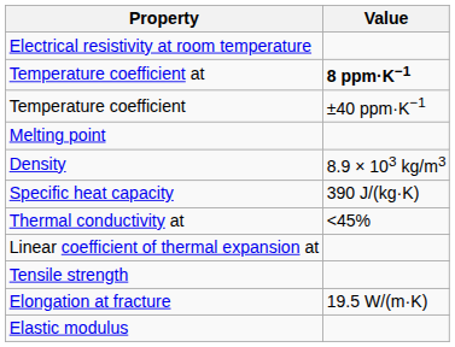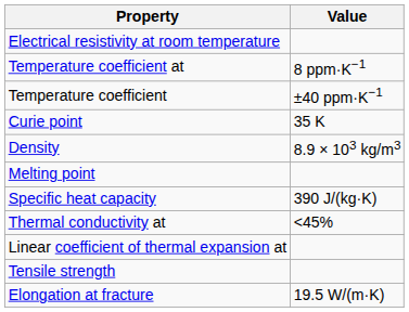Temperature coefficient at | Value: bold -> normal
+ row: Curie point | 35 K
rows swapped: Density <-> Melting point
- row: Elastic modulus
